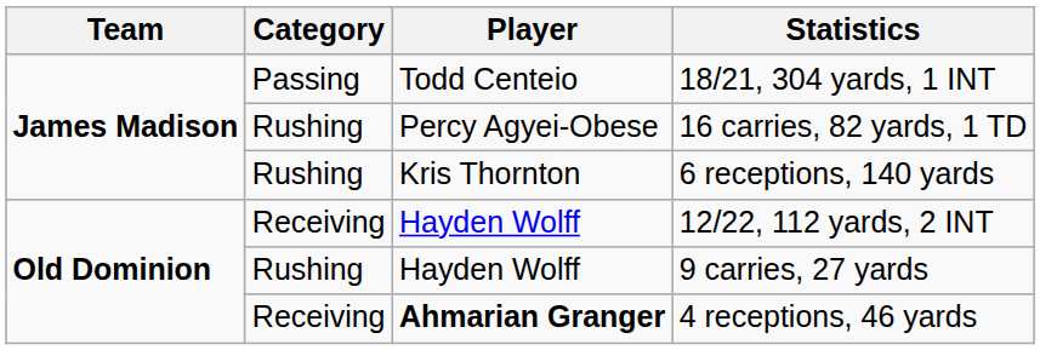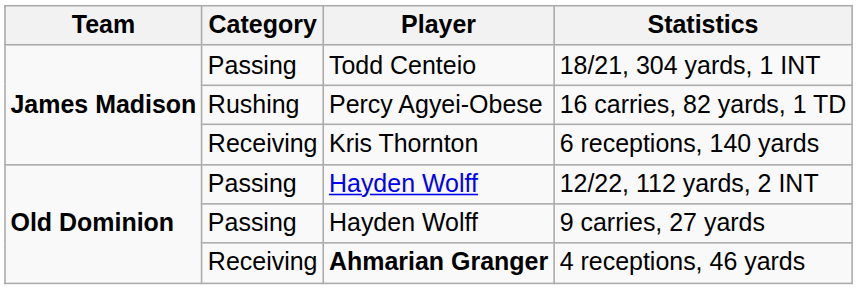6 receptions, 140 yards | Category: Rushing -> Receiving
12/22, 112 yards, 2 INT | Category: Receiving -> Passing
9 carries, 27 yards | Category: Rushing -> Passing
